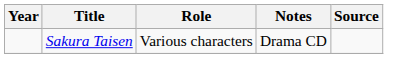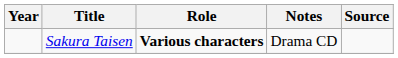Sakura Taisen | Role: normal -> bold
